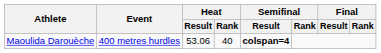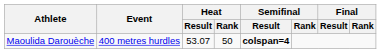Maoulida Darouèche | Heat / Result: 53.06 -> 53.07
Maoulida Darouèche | Heat / Rank: 40 -> 50
